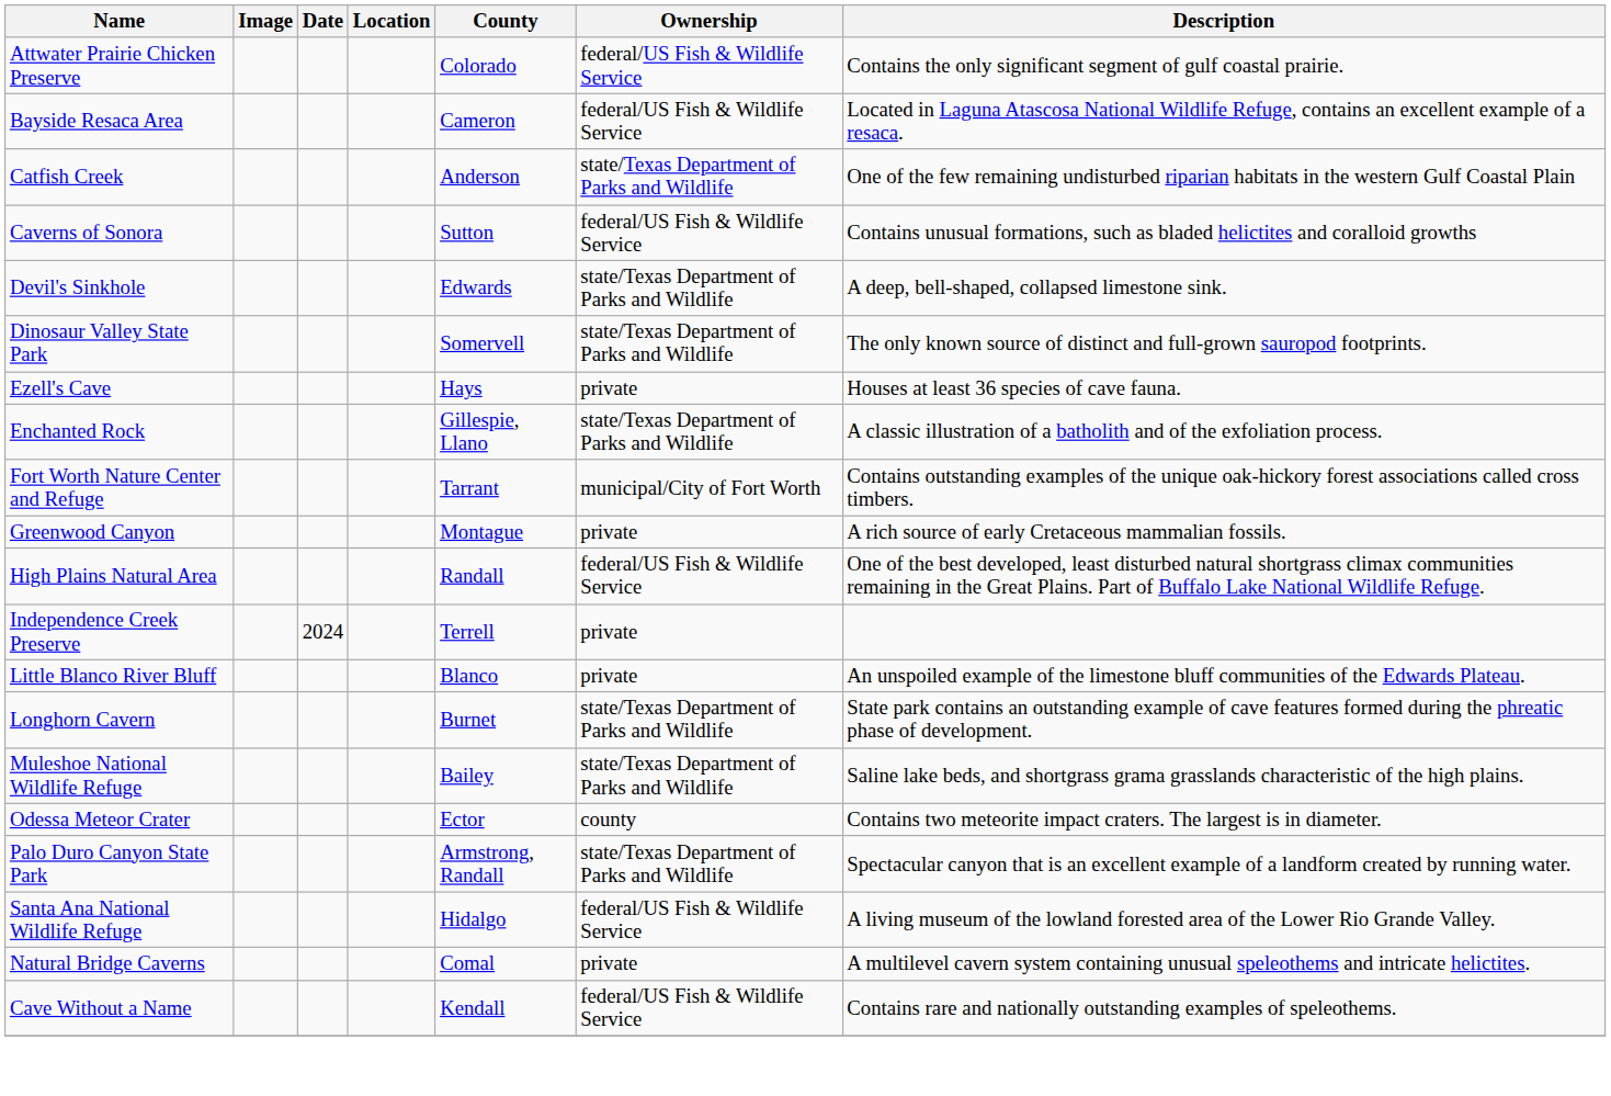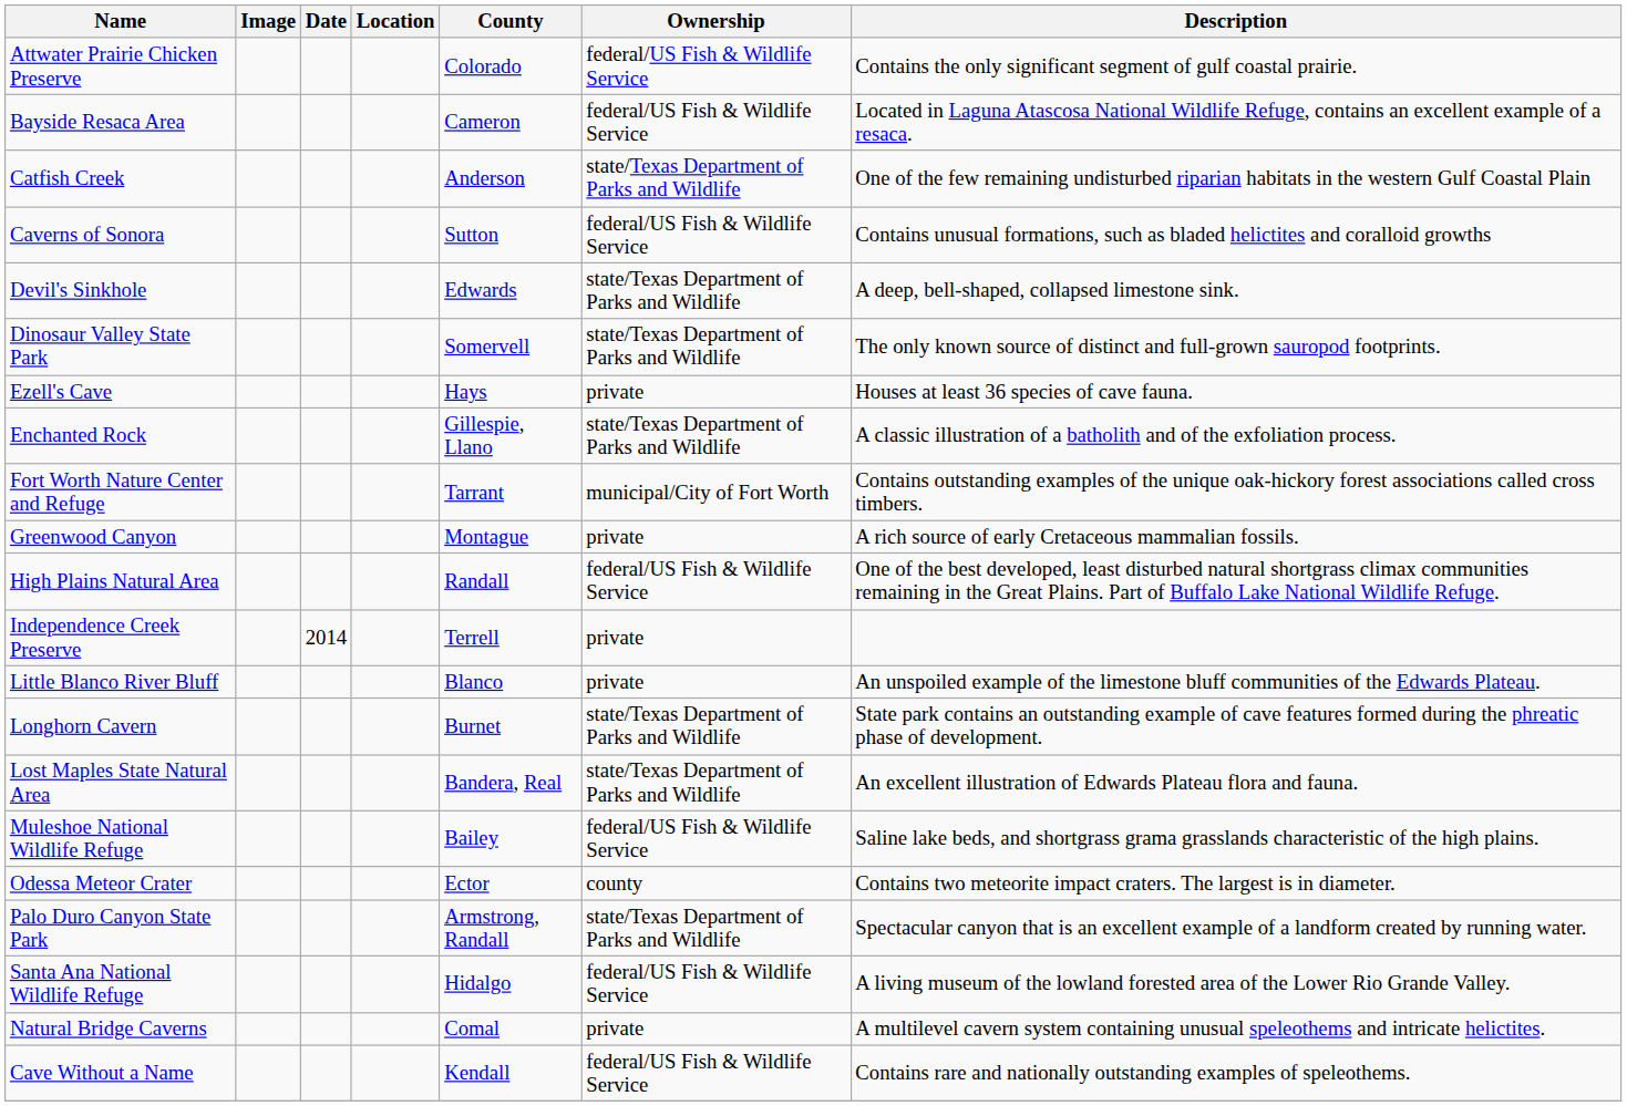Independence Creek Preserve | Date: 2024 -> 2014
+ row: Lost Maples State Natural Area | Bandera, Real | state/Texas Department of Parks and Wildlife | An excellent illustration of Edwards Plateau flora and fauna.
Muleshoe National Wildlife Refuge | Ownership: state/Texas Department of Parks and Wildlife -> federal/US Fish & Wildlife Service
